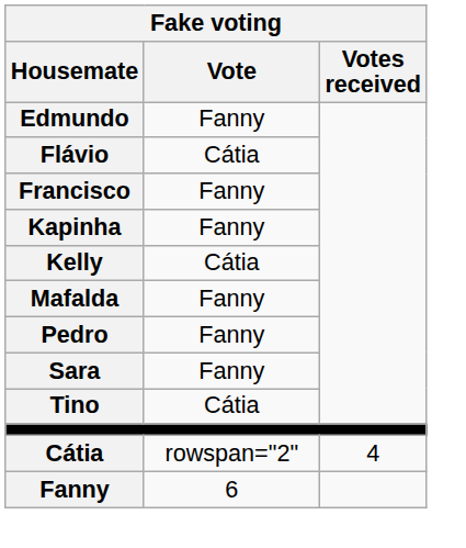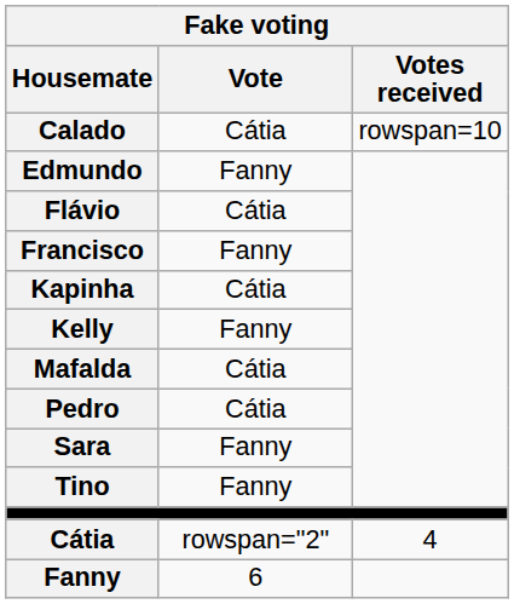+ row: Calado | Cátia | rowspan=10
Kapinha | Vote: Fanny -> Cátia
Kelly | Vote: Cátia -> Fanny
Mafalda | Vote: Fanny -> Cátia
Pedro | Vote: Fanny -> Cátia
Tino | Vote: Cátia -> Fanny
